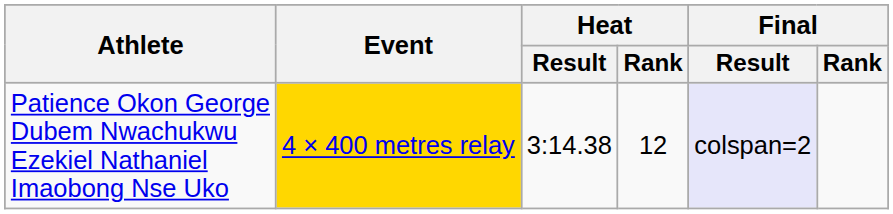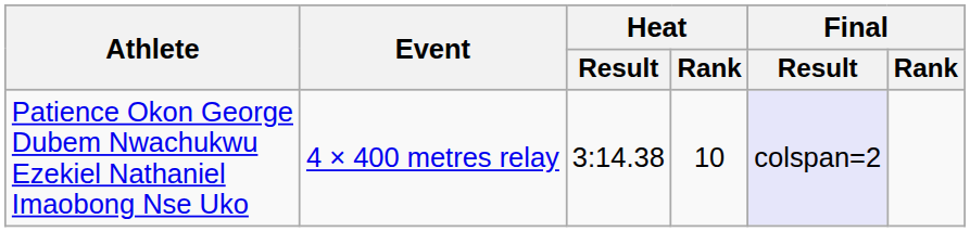row 3 | Event: gold background -> no background
row 3 | Heat / Rank: 12 -> 10
